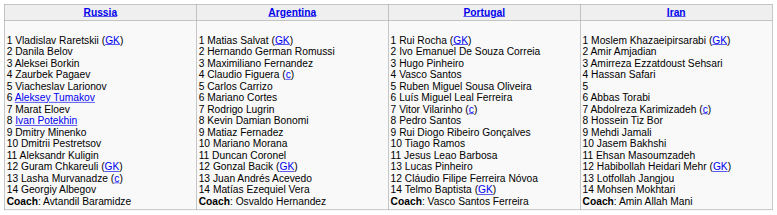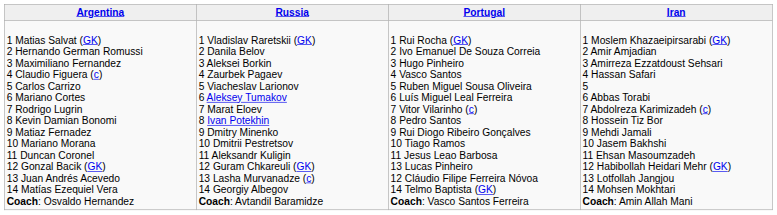columns swapped: Argentina <-> Russia
